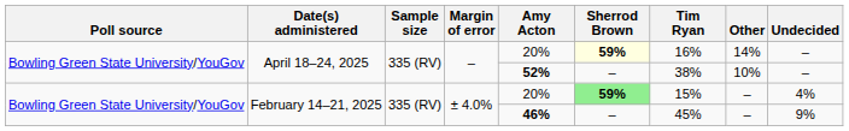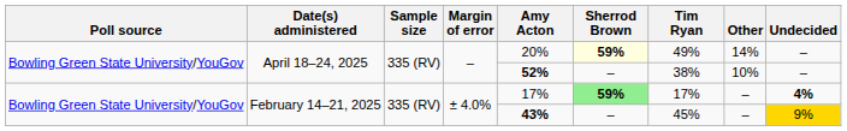row 2 | Tim Ryan: 16% -> 49%
row 4 | Amy Acton: 20% -> 17%
row 4 | Tim Ryan: 15% -> 17%
row 4 | Undecided: normal -> bold
row 5 | Amy Acton: 46% -> 43%
row 5 | Undecided: no background -> gold background
